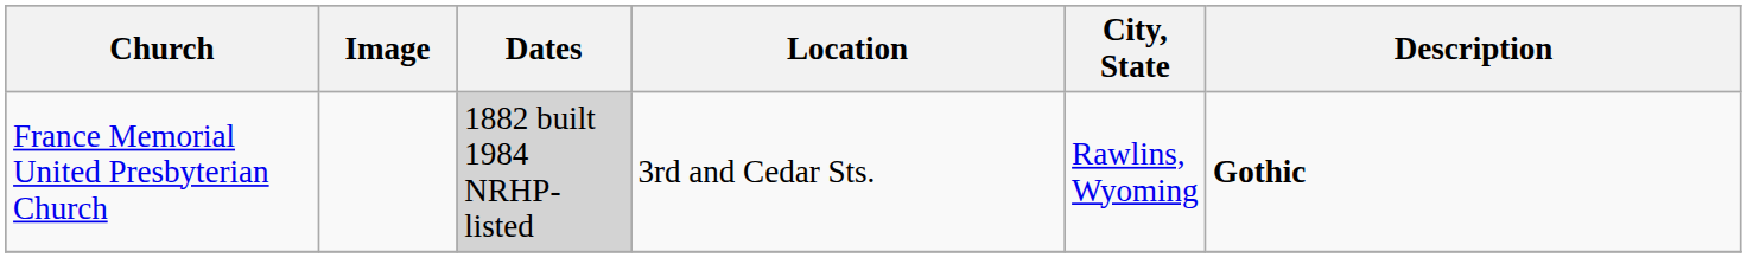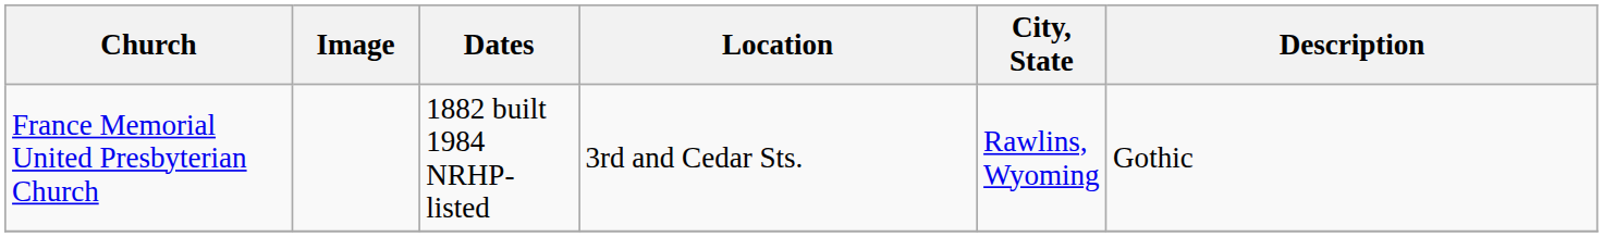France Memorial United Presbyterian Church | Dates: lightgrey background -> no background
France Memorial United Presbyterian Church | Description: bold -> normal
